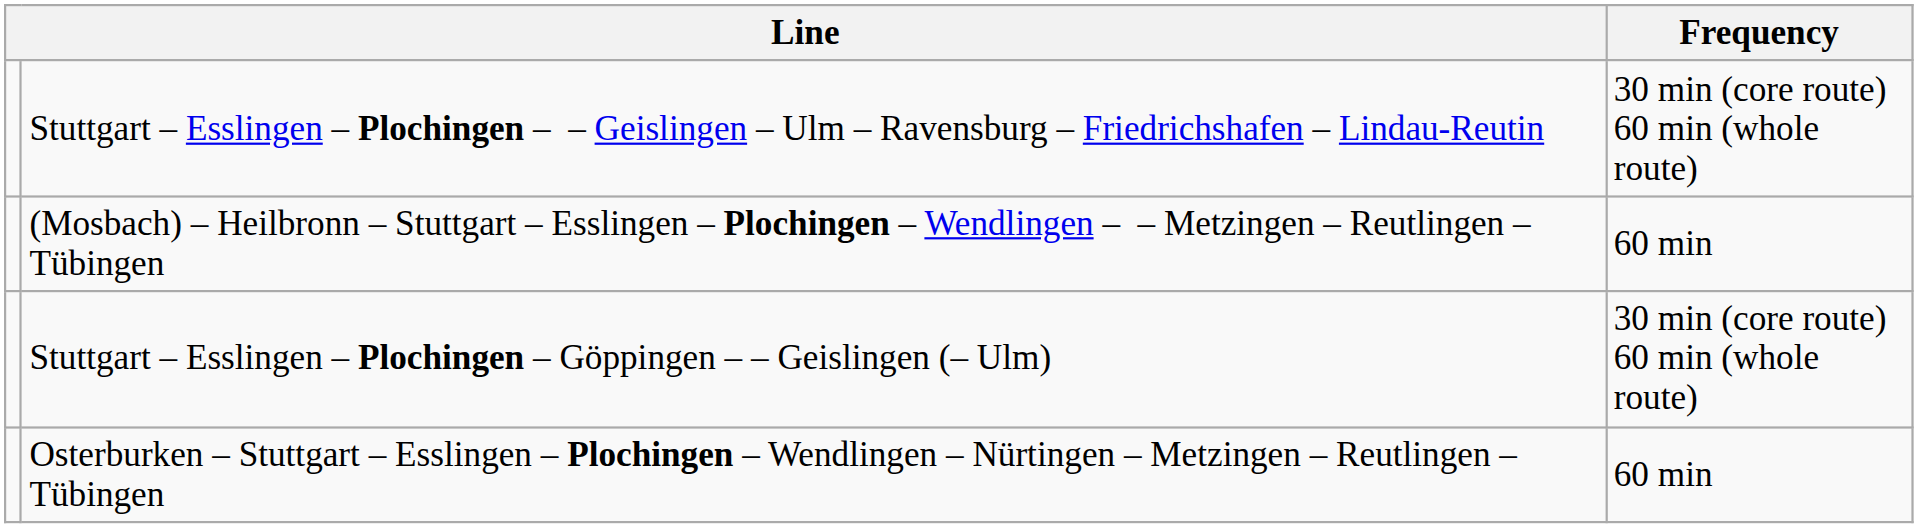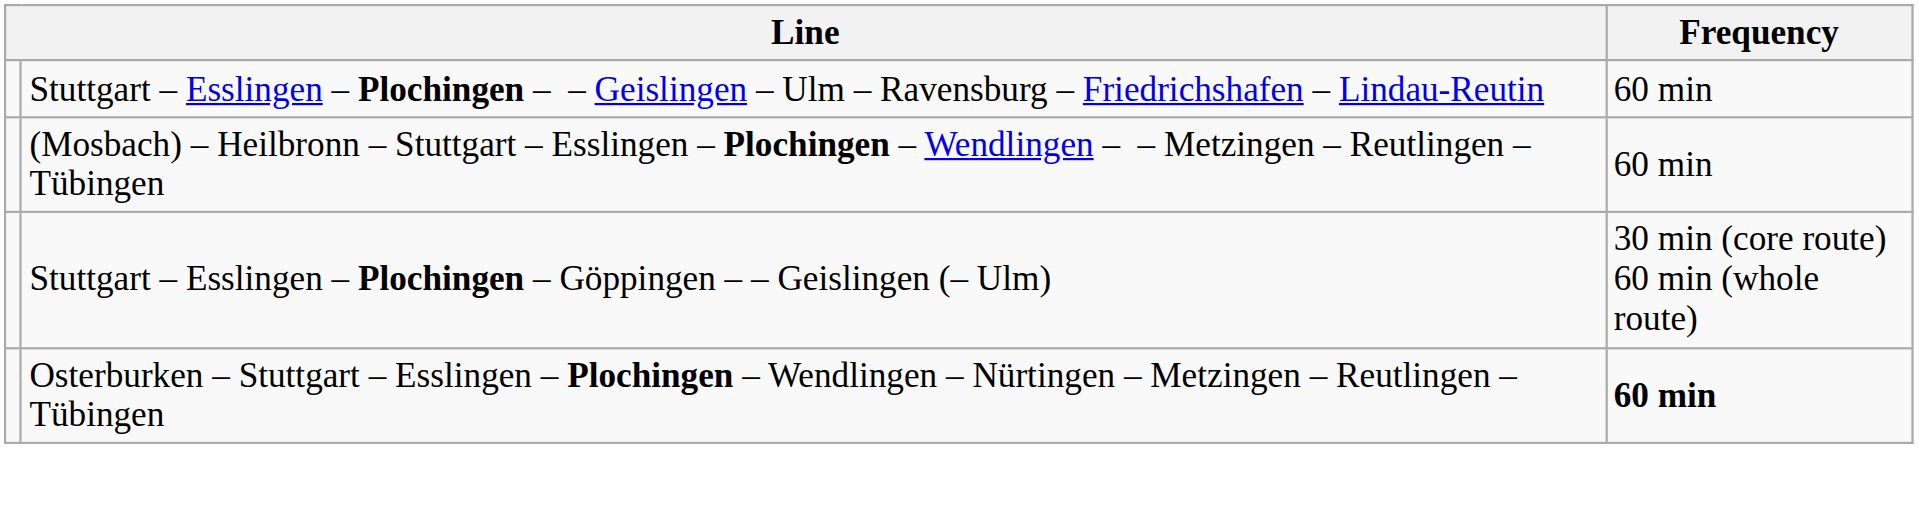row 2 | Frequency: 30 min (core route) 60 min (whole route) -> 60 min
row 5 | Frequency: normal -> bold
